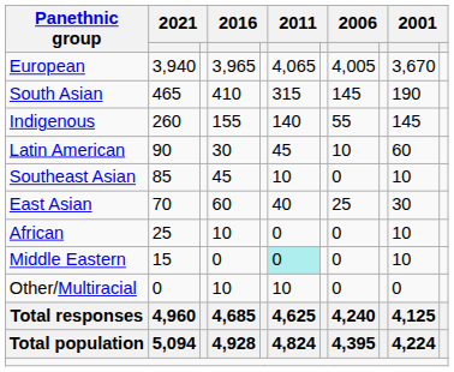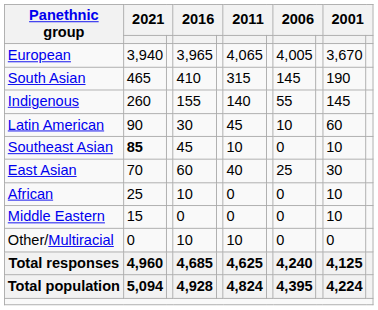Southeast Asian | column 2: normal -> bold
Middle Eastern | column 6: paleturquoise background -> no background
